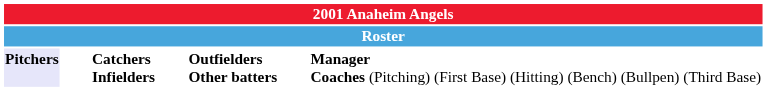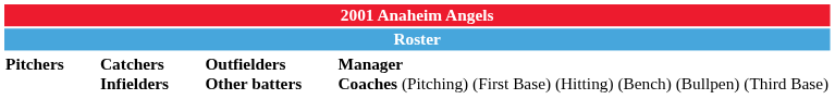Pitchers | column 1: lavender background -> no background
